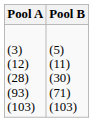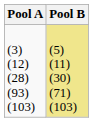(3) (12) (28) (93) (103) | Pool B: no background -> khaki background
